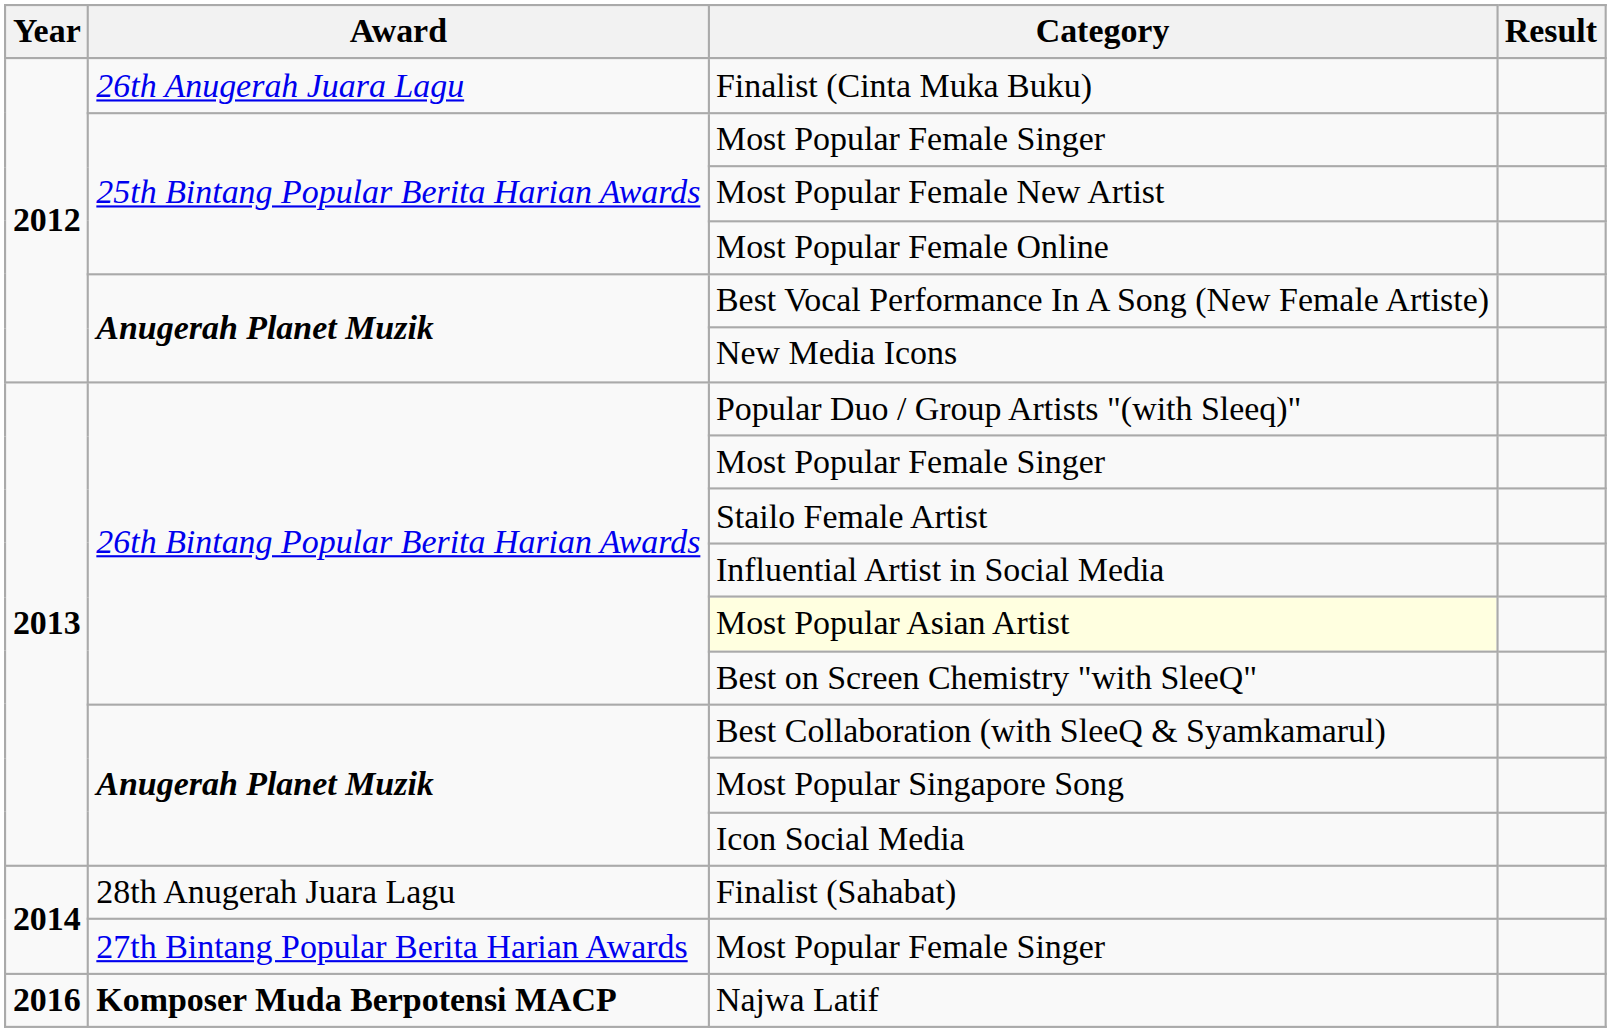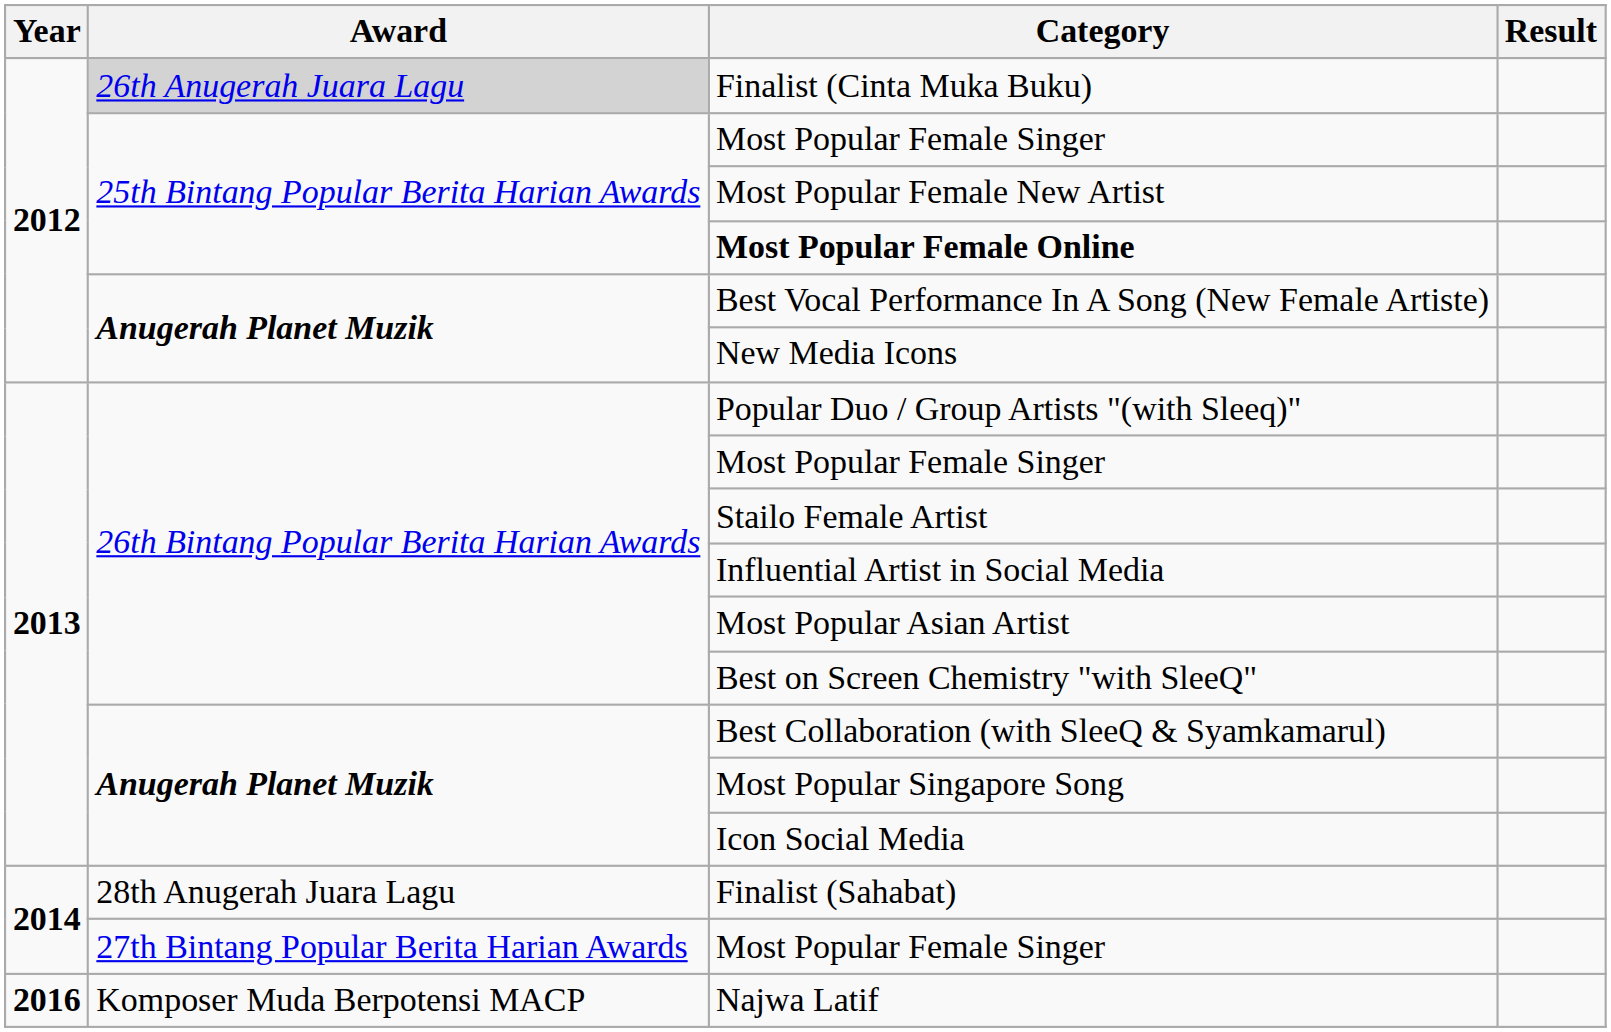Finalist (Cinta Muka Buku) | Award: no background -> lightgrey background
Most Popular Female Online | Category: normal -> bold
Most Popular Asian Artist | Category: lightyellow background -> no background
Najwa Latif | Award: bold -> normal
